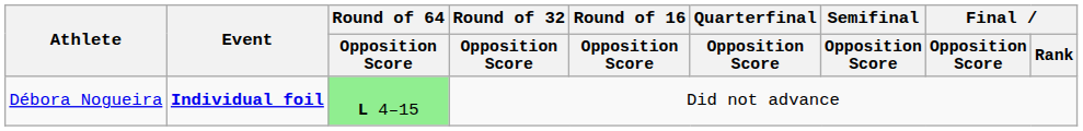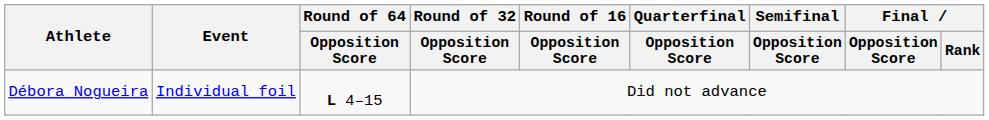Débora Nogueira | Event: bold -> normal
Débora Nogueira | Round of 64 / Opposition Score: lightgreen background -> no background
